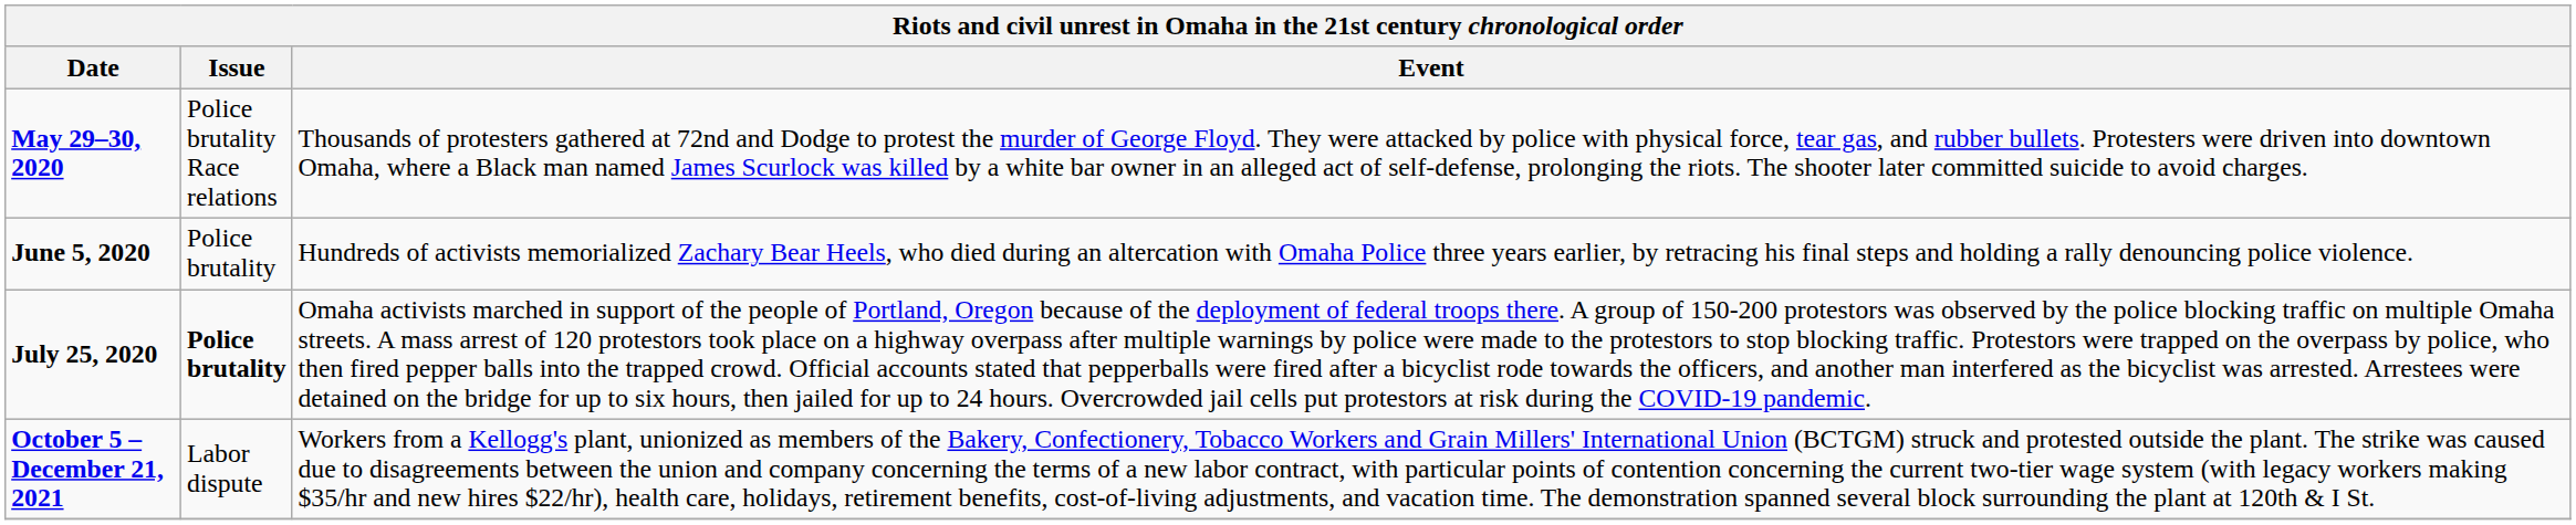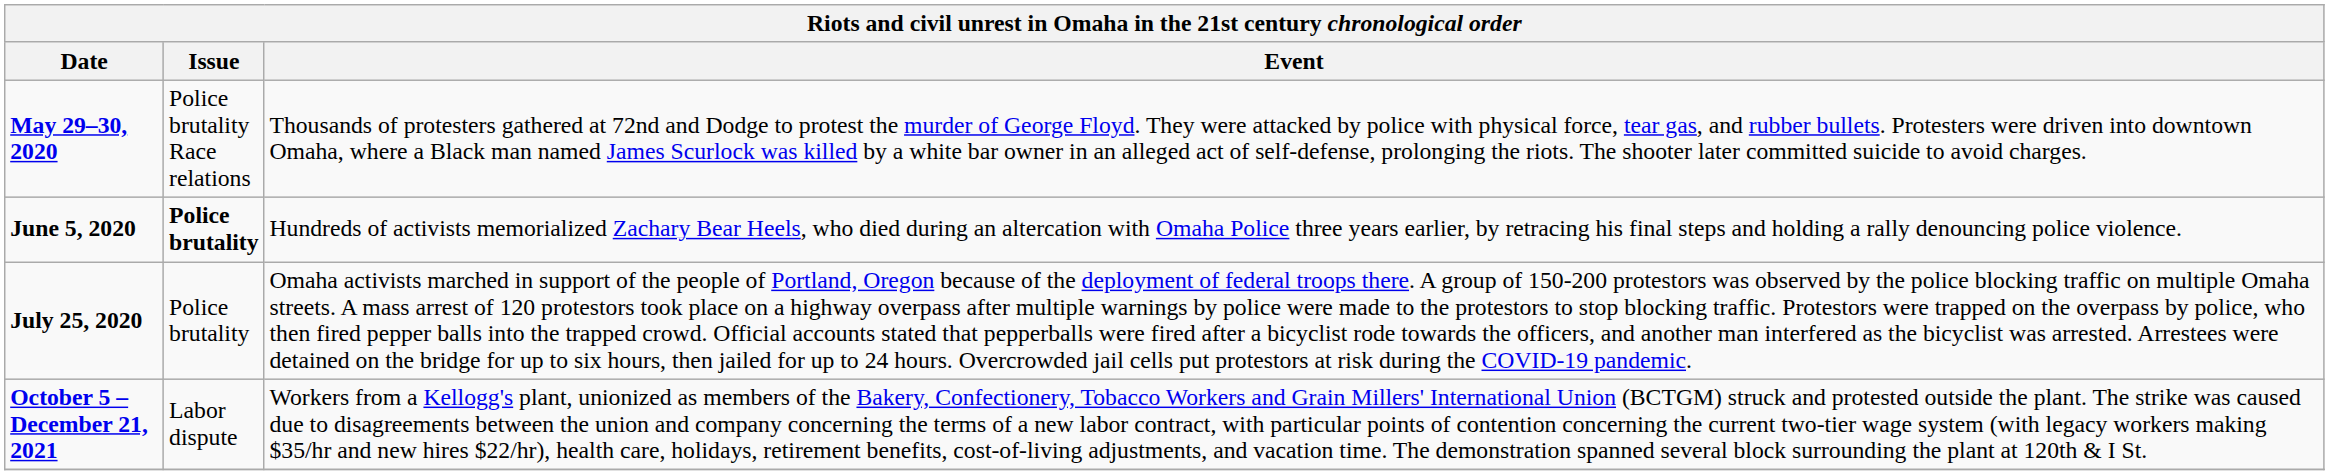June 5, 2020 | Issue: normal -> bold
July 25, 2020 | Issue: bold -> normal
